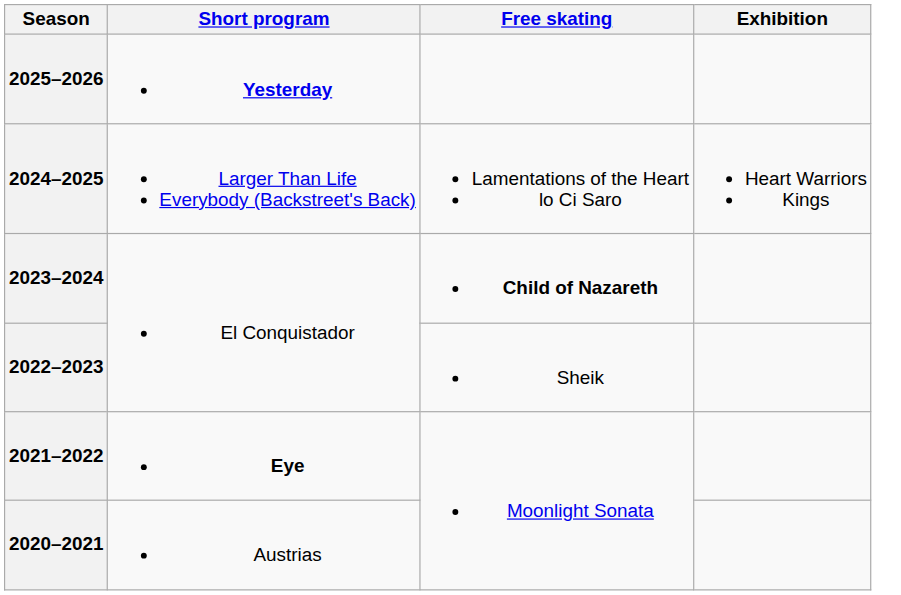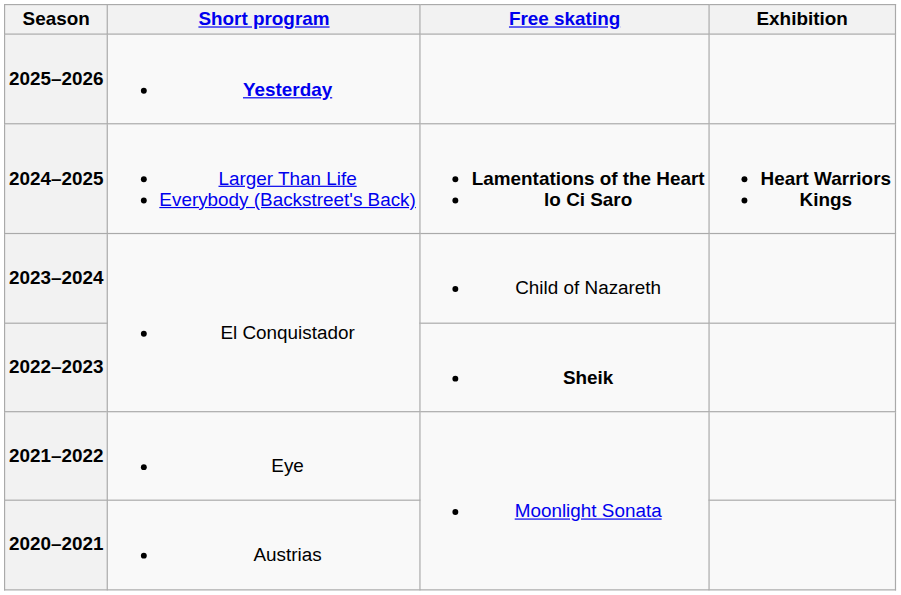2024–2025 | Free skating: normal -> bold
2024–2025 | Exhibition: normal -> bold
2023–2024 | Free skating: bold -> normal
2022–2023 | Free skating: normal -> bold
2021–2022 | Short program: bold -> normal
